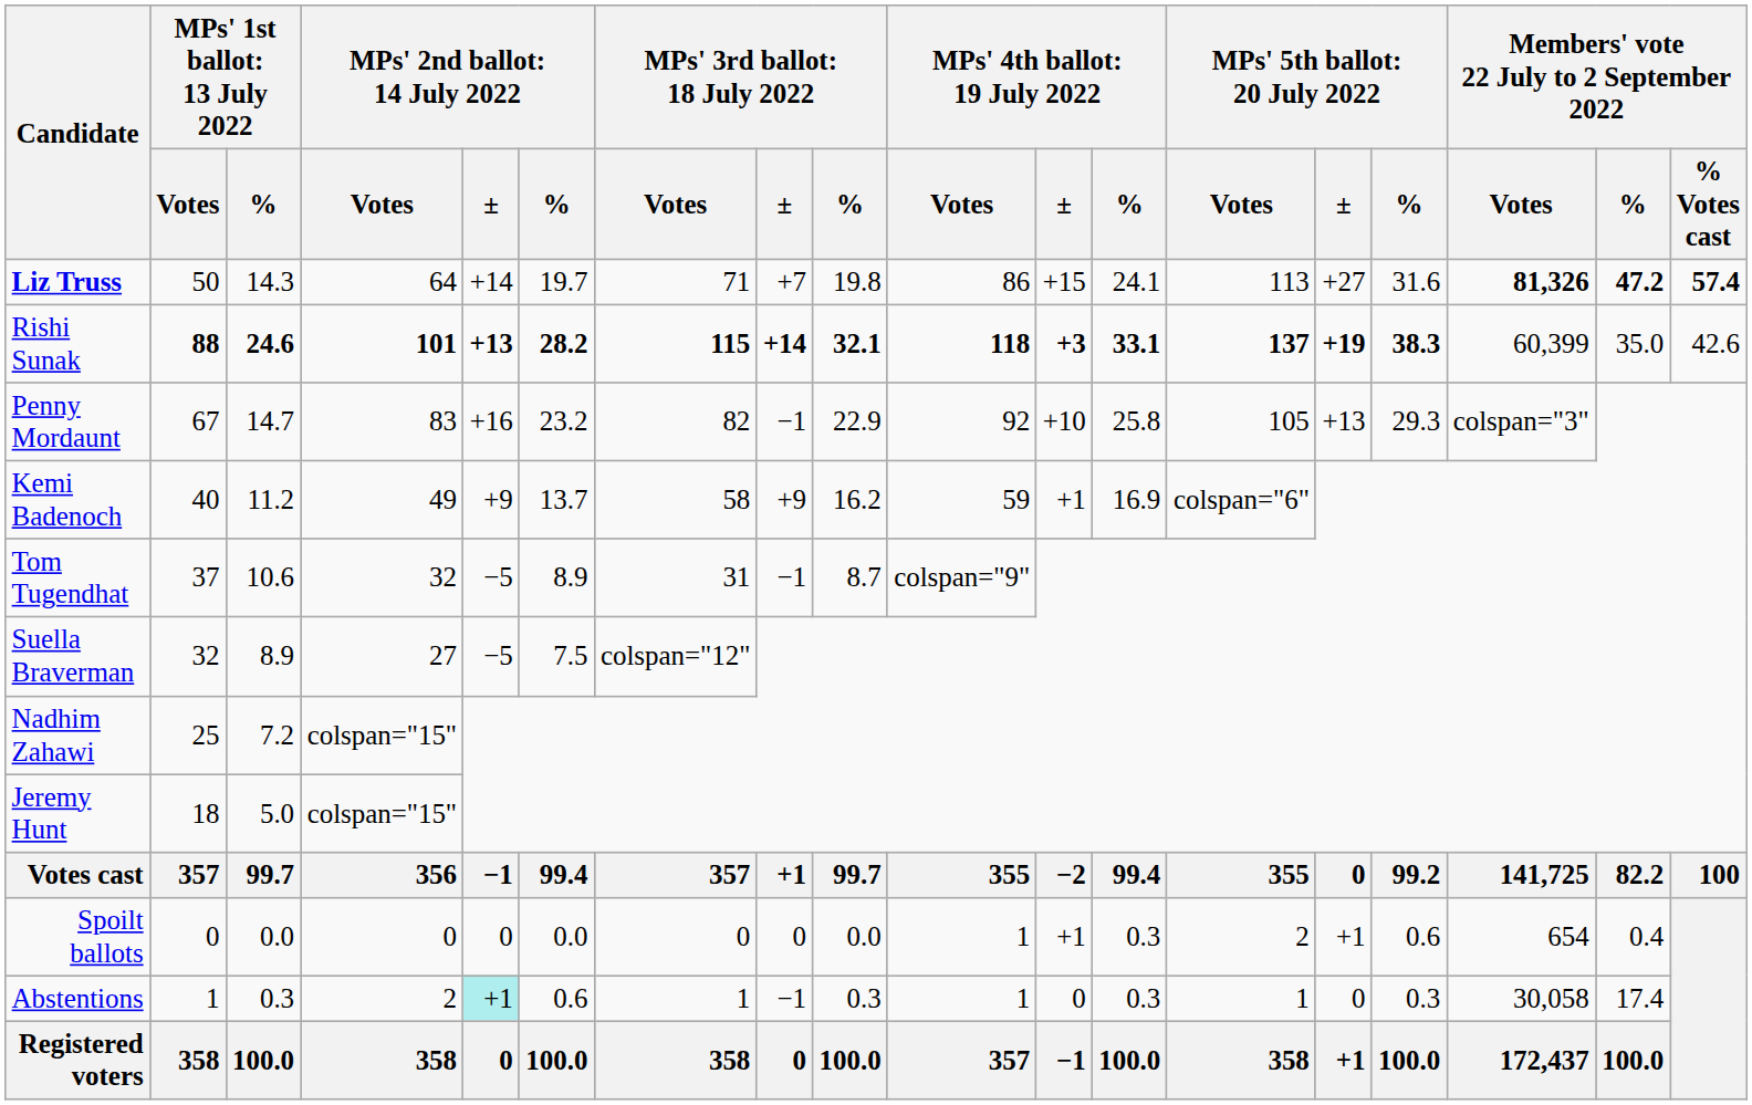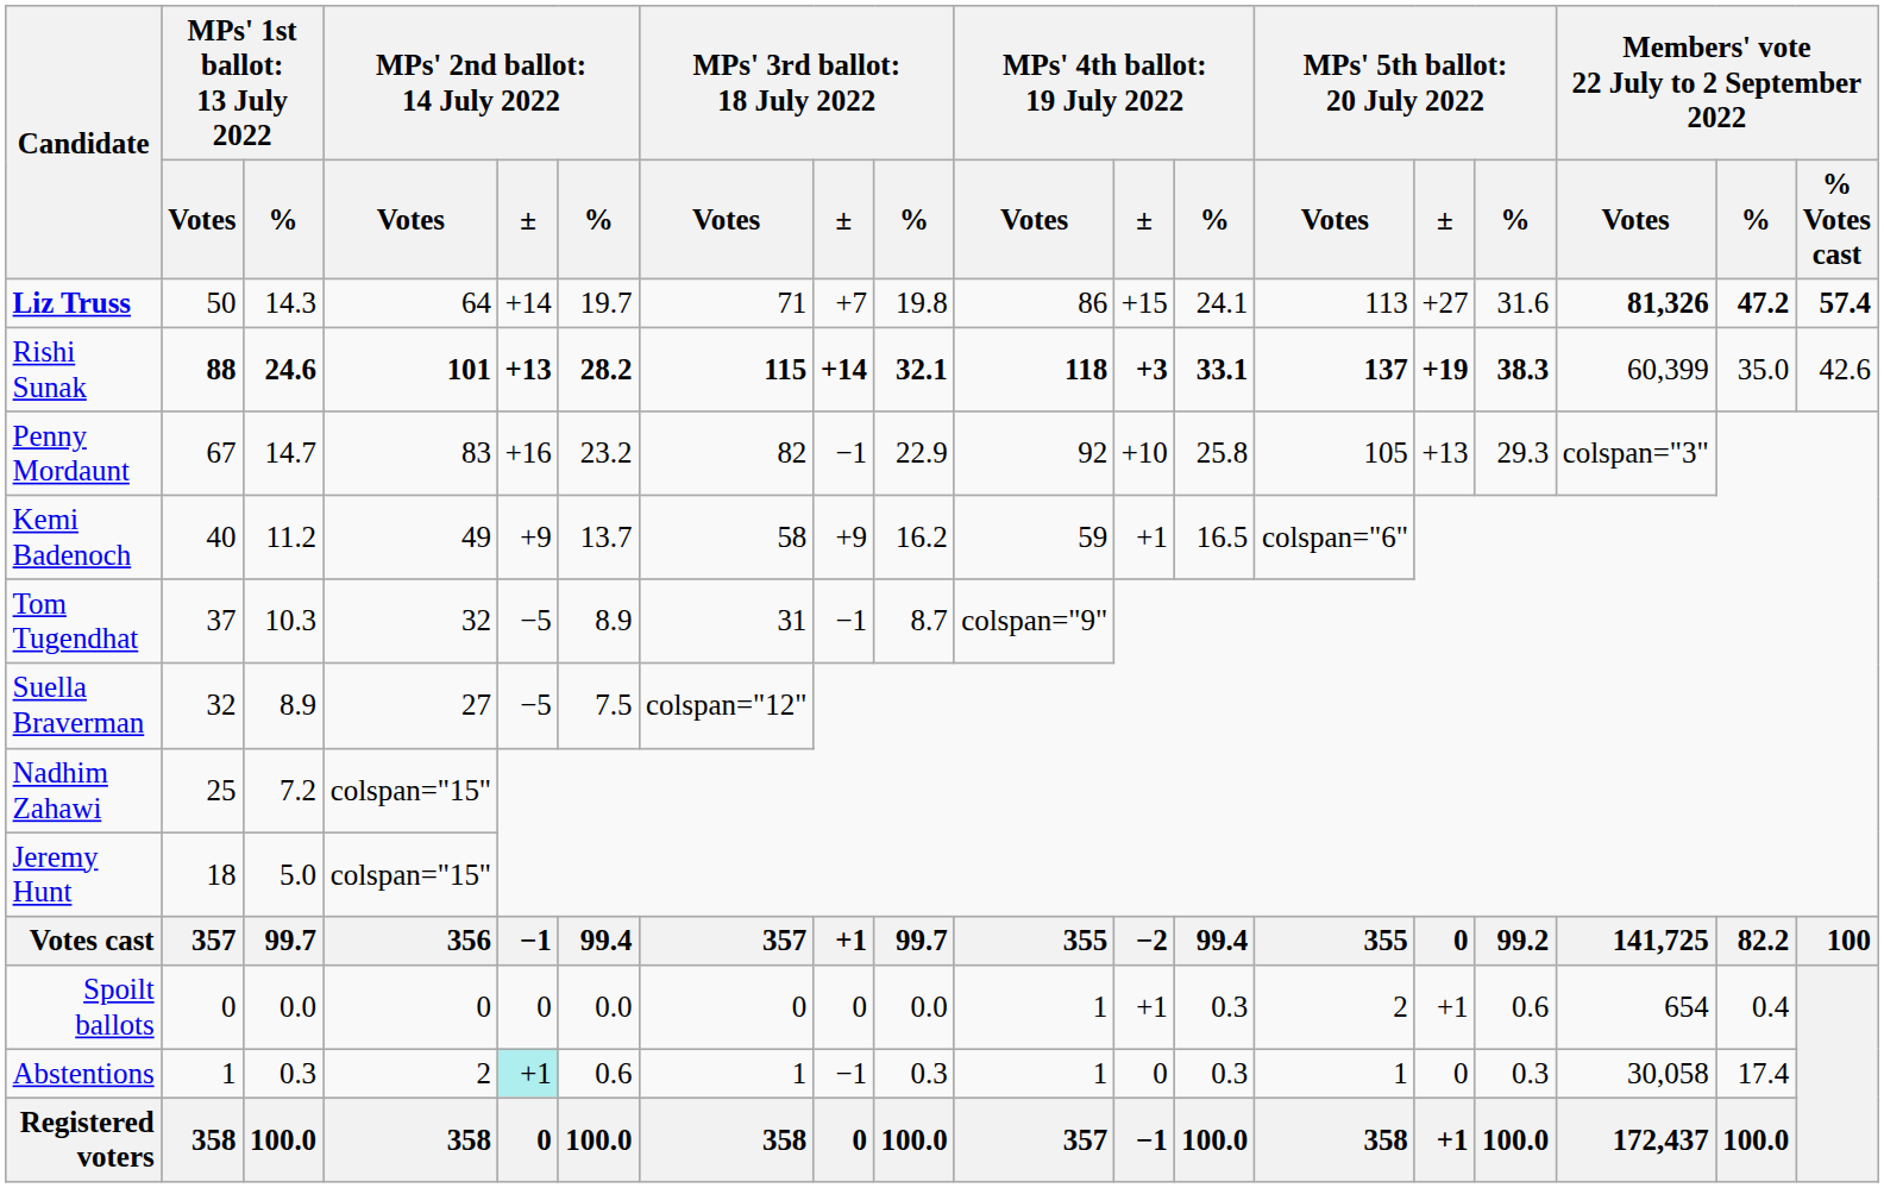Kemi Badenoch | column 12: 16.9 -> 16.5
Tom Tugendhat | column 3: 10.6 -> 10.3
